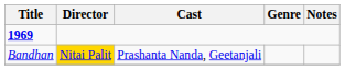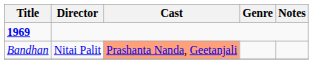Bandhan | Director: gold background -> no background
Bandhan | Cast: no background -> lightsalmon background
